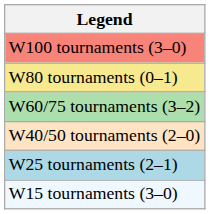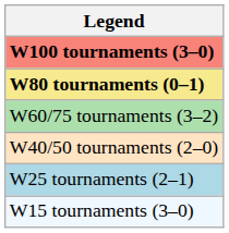row 2 | column 1: normal -> bold
row 3 | column 1: normal -> bold
